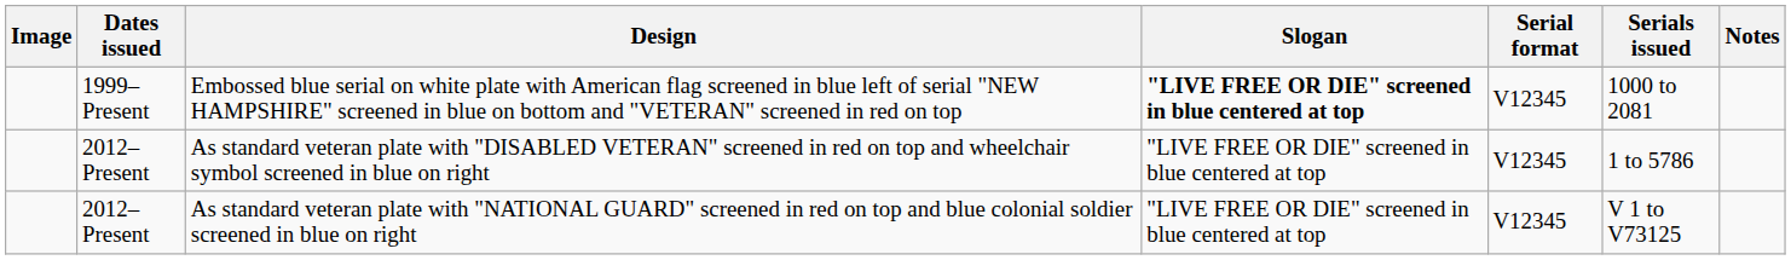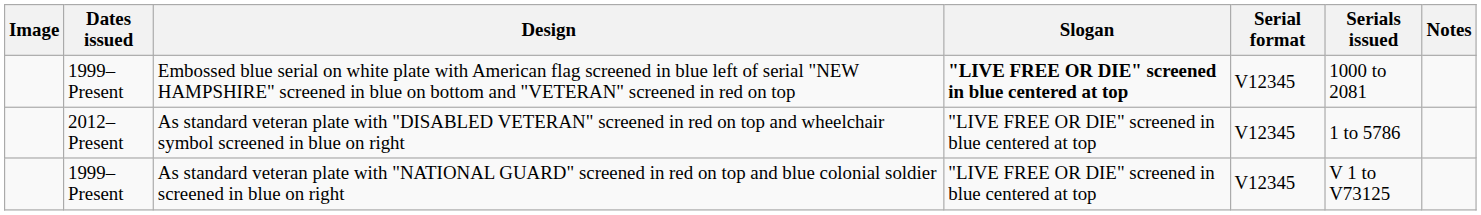row 4 | Dates issued: 2012–Present -> 1999–Present
